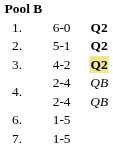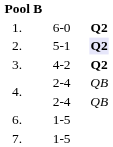2. | column 3: no background -> lavender background
3. | column 3: khaki background -> no background
